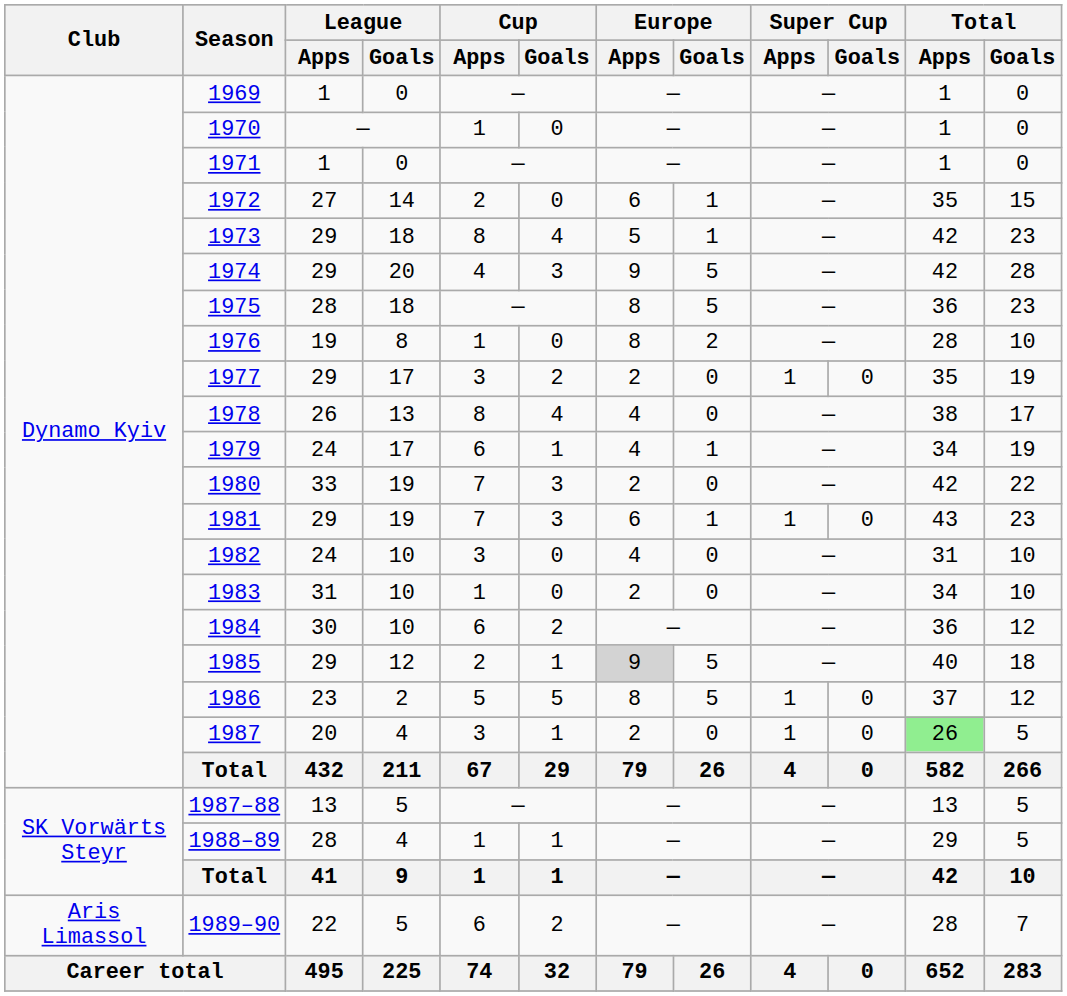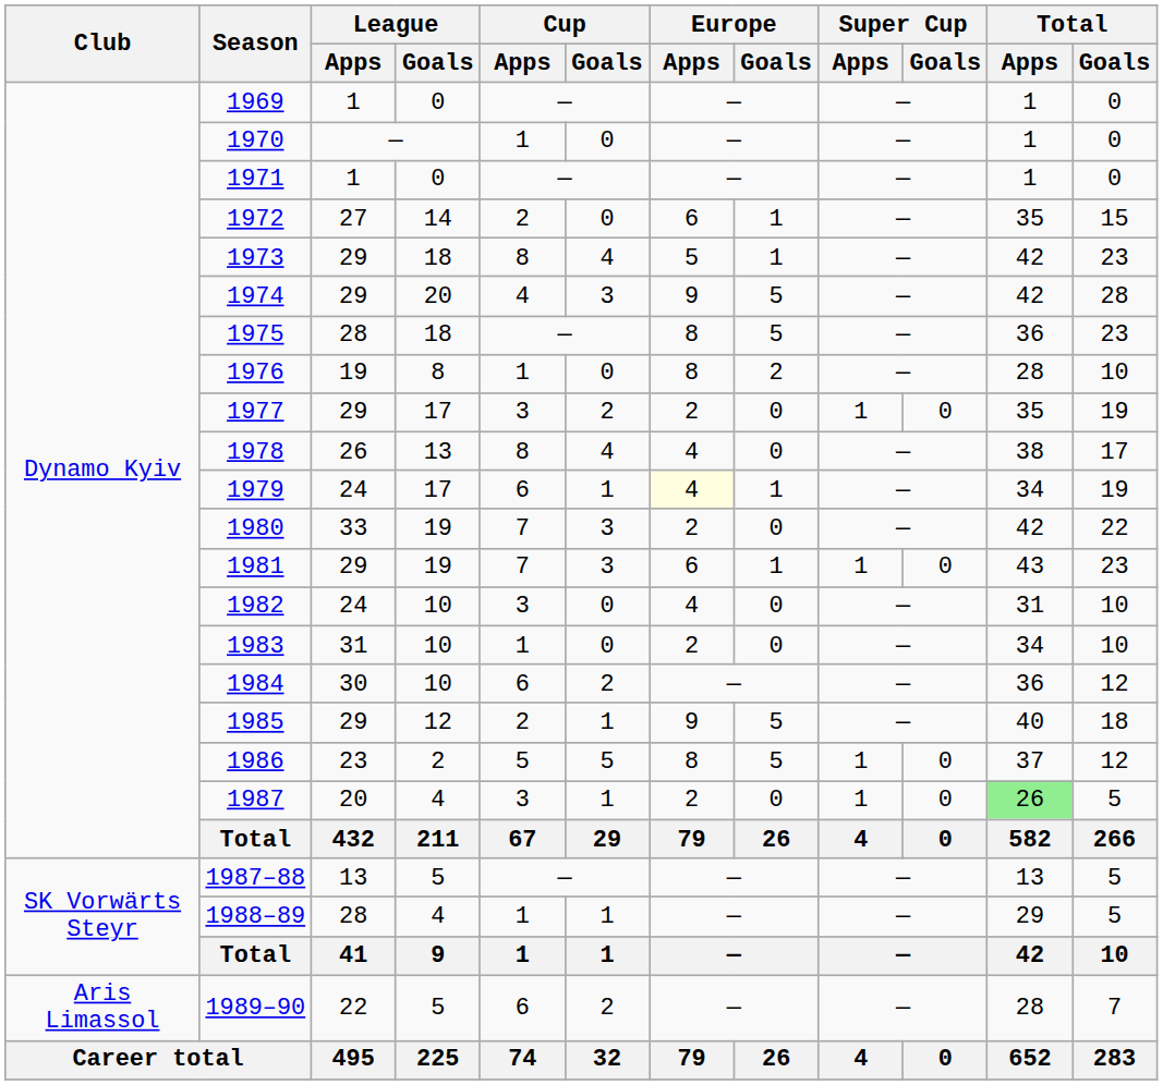1979 | Europe / Apps: no background -> lightyellow background
1985 | Europe / Apps: lightgrey background -> no background
